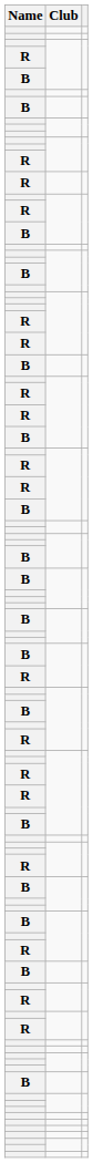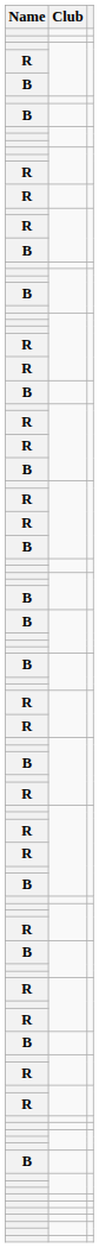row 50 | Name: B -> R
row 70 | Name: B -> R
